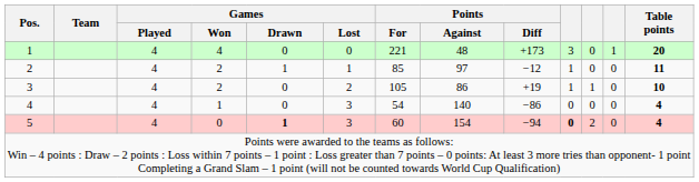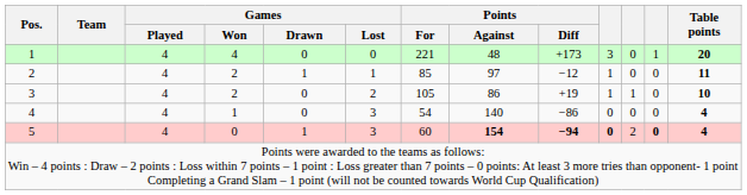5 | Games / Drawn: bold -> normal
5 | Points / Against: normal -> bold
5 | Points / Diff: normal -> bold
5 | column 12: normal -> bold
